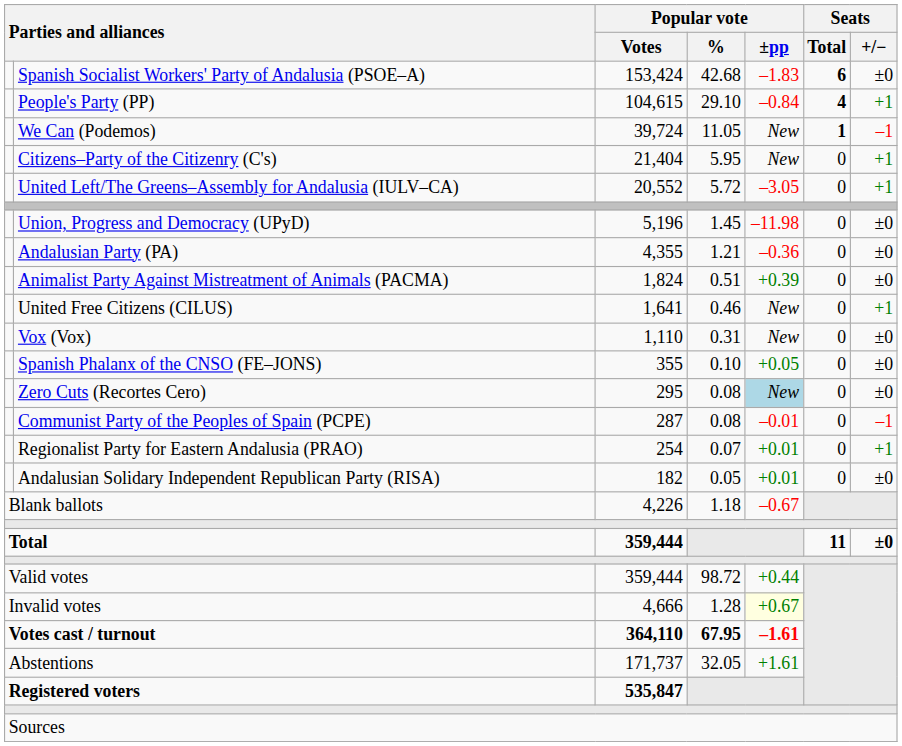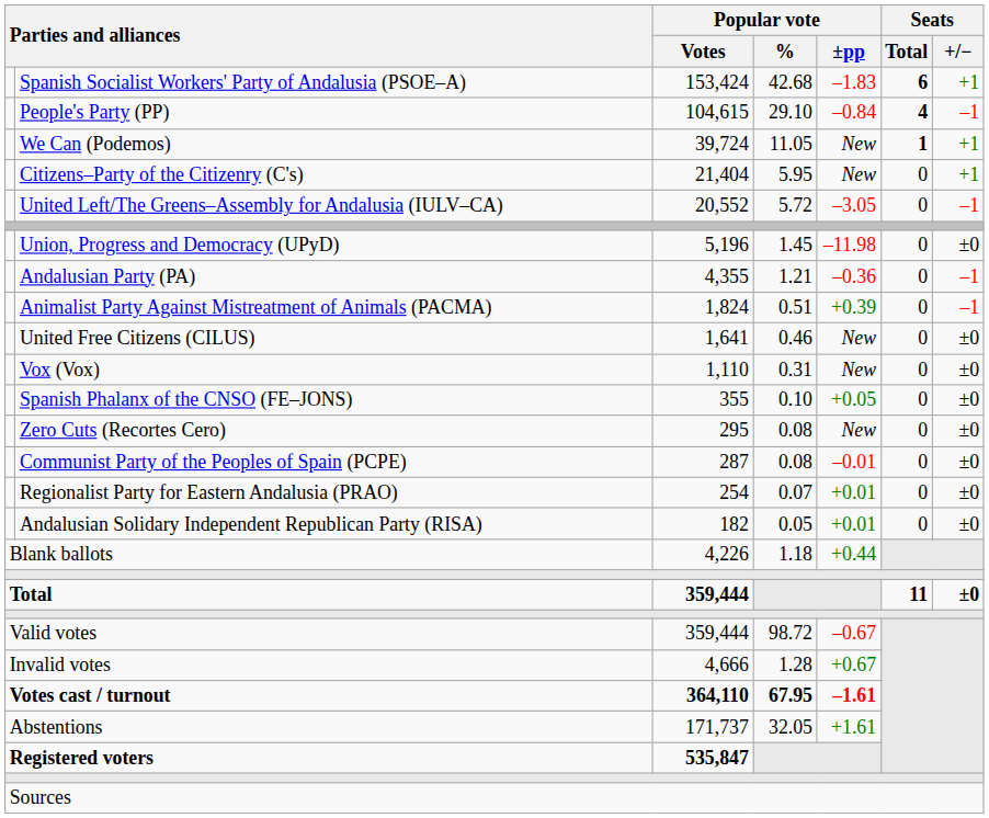Spanish Socialist Workers' Party of Andalusia (PSOE–A) | Seats / +/−: ±0 -> +1
People's Party (PP) | Seats / +/−: +1 -> –1
We Can (Podemos) | Seats / +/−: –1 -> +1
United Left/The Greens–Assembly for Andalusia (IULV–CA) | Seats / +/−: +1 -> –1
Andalusian Party (PA) | Seats / +/−: ±0 -> –1
Animalist Party Against Mistreatment of Animals (PACMA) | Seats / +/−: ±0 -> –1
United Free Citizens (CILUS) | Seats / +/−: +1 -> ±0
Zero Cuts (Recortes Cero) | Popular vote / ±pp: lightblue background -> no background
Communist Party of the Peoples of Spain (PCPE) | Seats / +/−: –1 -> ±0
Regionalist Party for Eastern Andalusia (PRAO) | Seats / +/−: +1 -> ±0
Blank ballots | Popular vote / ±pp: –0.67 -> +0.44
Valid votes | Popular vote / ±pp: +0.44 -> –0.67
Invalid votes | Popular vote / ±pp: lightyellow background -> no background
